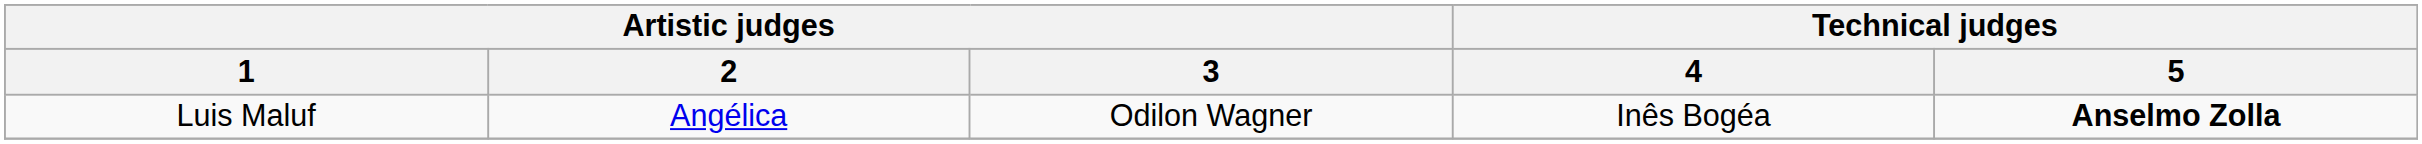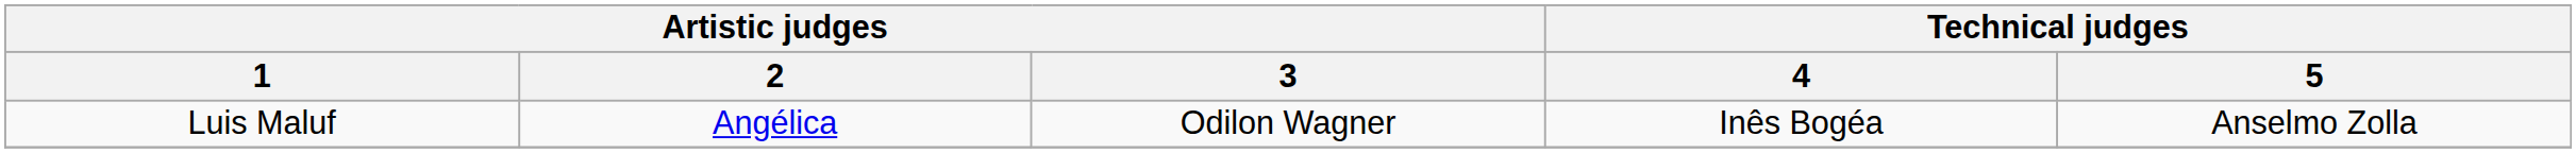Luis Maluf | Technical judges / 5: bold -> normal
